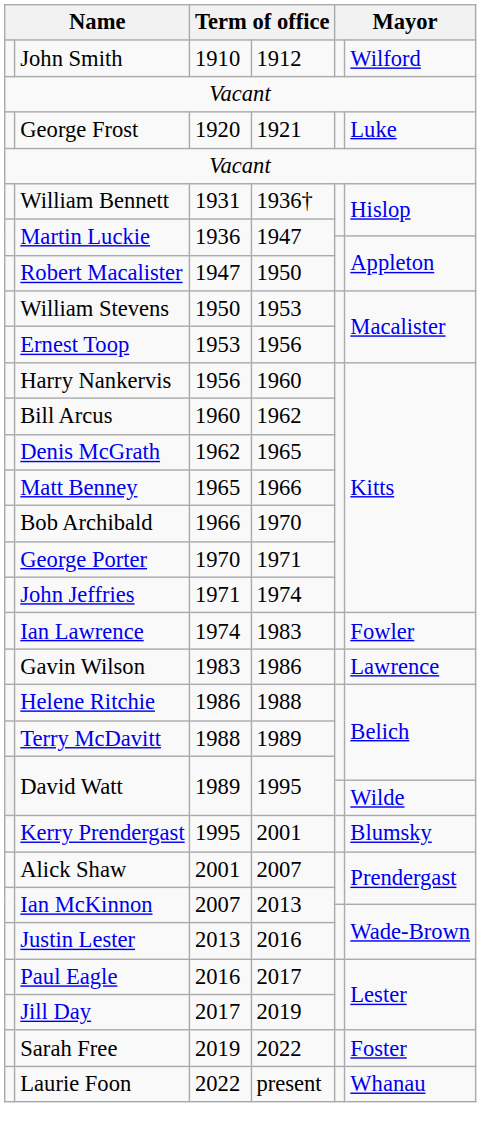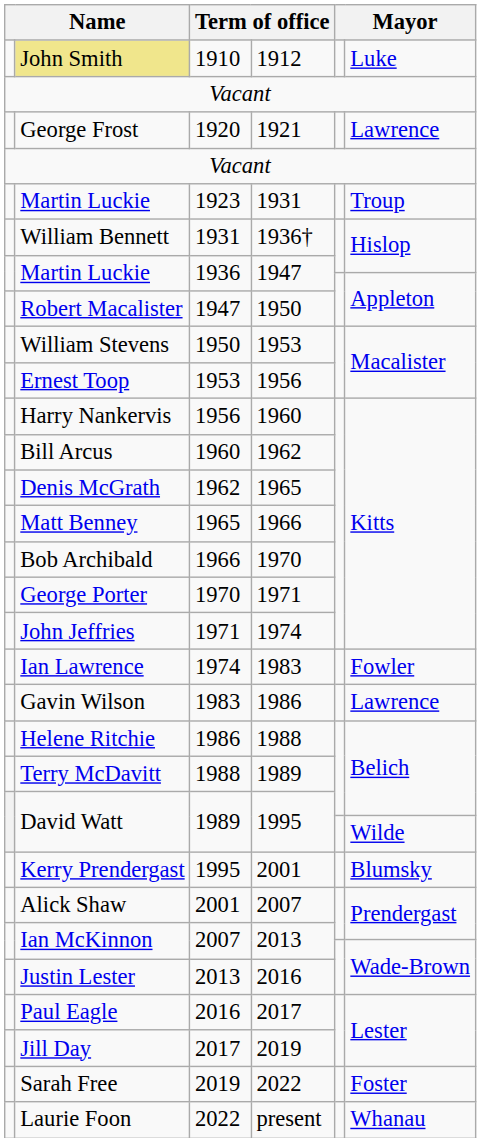1910 | column 2: no background -> khaki background
1910 | column 6: Wilford -> Luke
1920 | column 6: Luke -> Lawrence
+ row: Martin Luckie | 1923 | 1931 | Troup
